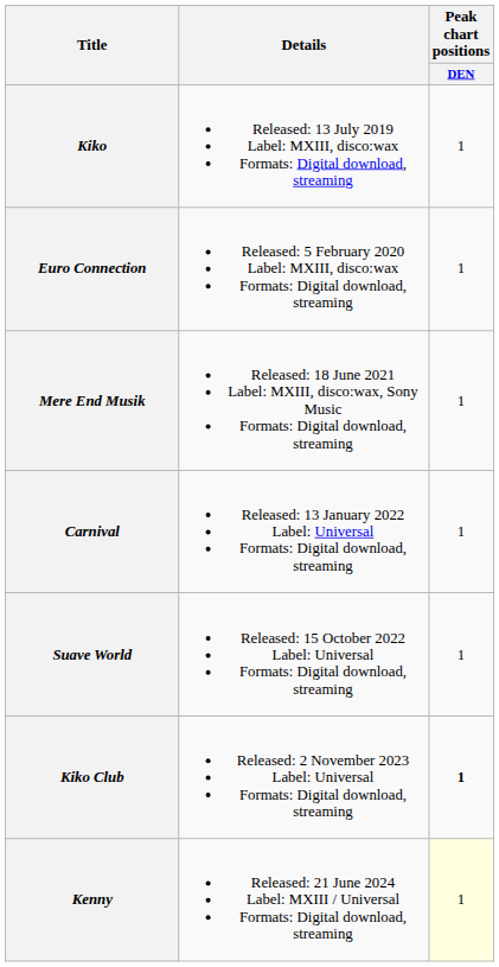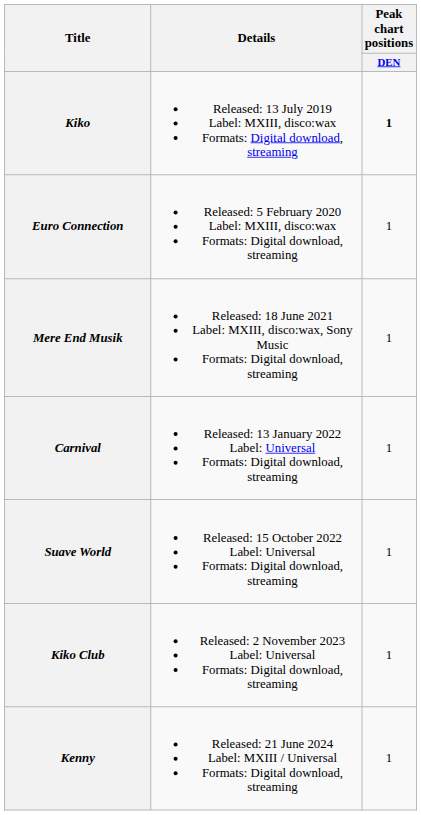Kiko | Peak chart positions / DEN: normal -> bold
Kiko Club | Peak chart positions / DEN: bold -> normal
Kenny | Peak chart positions / DEN: lightyellow background -> no background
